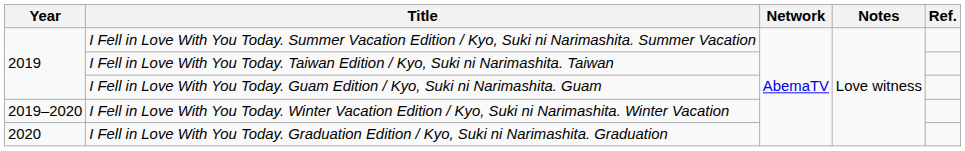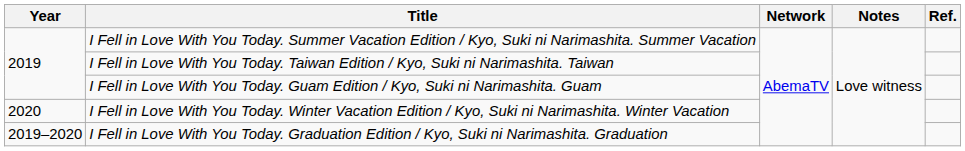row 5 | Year: 2019–2020 -> 2020
row 6 | Year: 2020 -> 2019–2020
